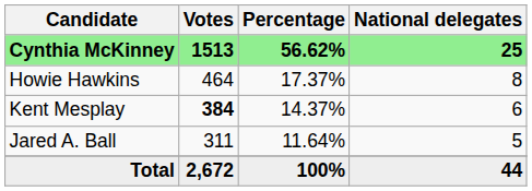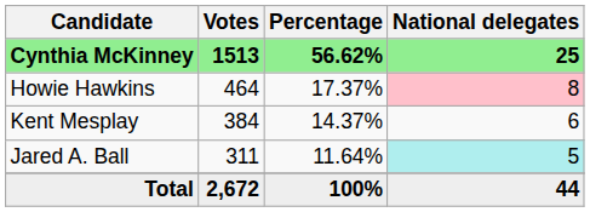Howie Hawkins | National delegates: no background -> pink background
Kent Mesplay | Votes: bold -> normal
Jared A. Ball | National delegates: no background -> paleturquoise background
